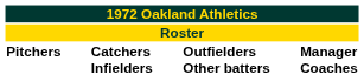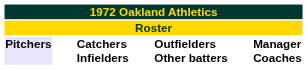Pitchers | column 1: no background -> lavender background
